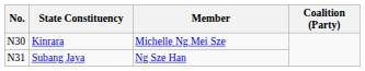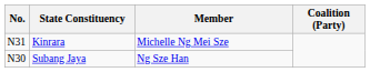Kinrara | No.: N30 -> N31
Subang Jaya | No.: N31 -> N30
